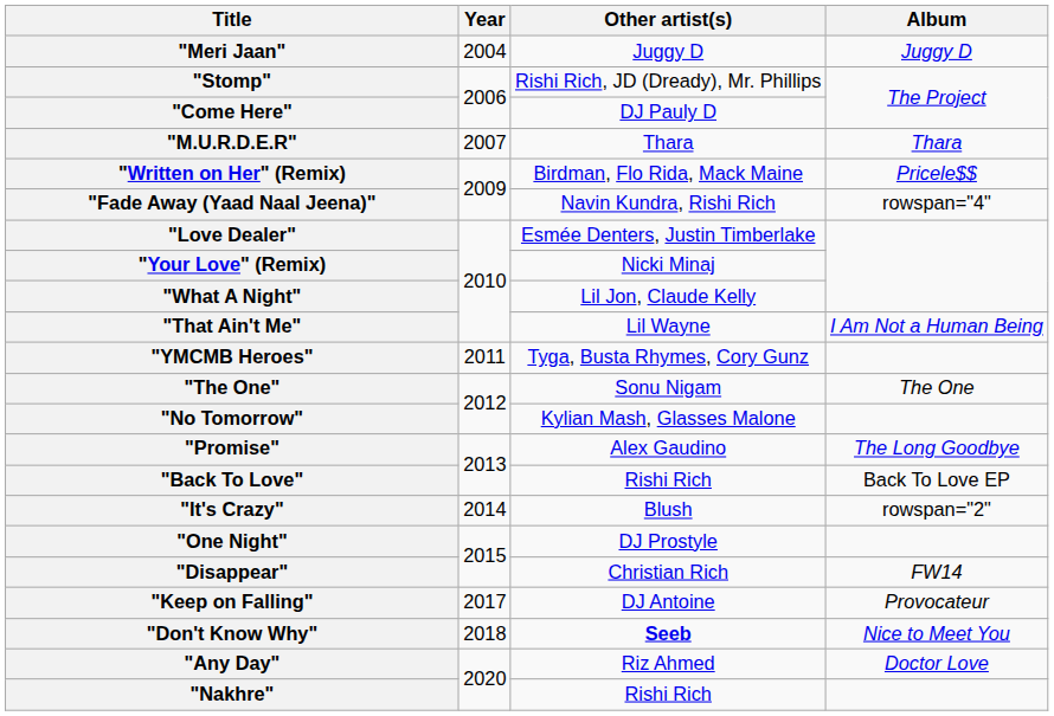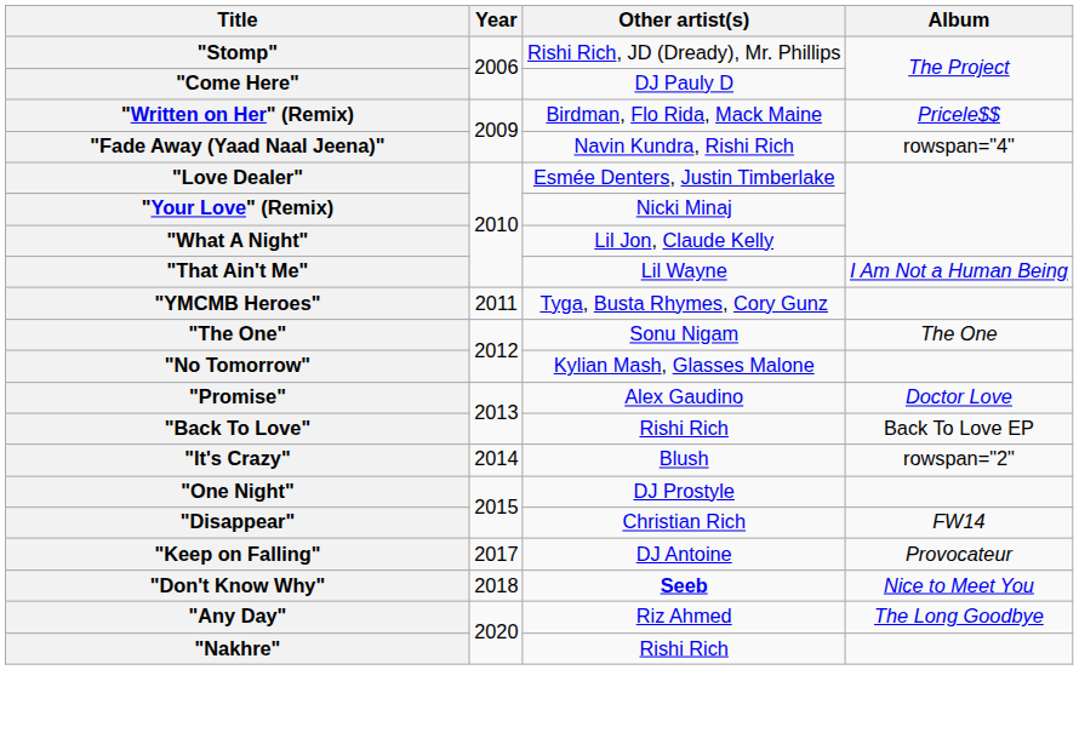- row: "Meri Jaan" | 2004 | Juggy D | Juggy D
- row: "M.U.R.D.E.R" | 2007 | Thara | Thara
"Promise" | Album: The Long Goodbye -> Doctor Love
"Any Day" | Album: Doctor Love -> The Long Goodbye
